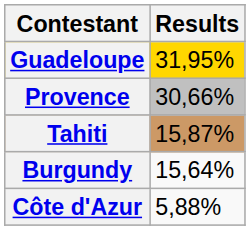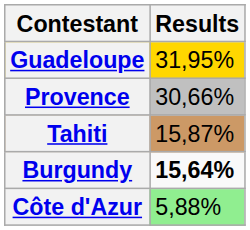Burgundy | Results: normal -> bold
Côte d'Azur | Results: no background -> lightgreen background
